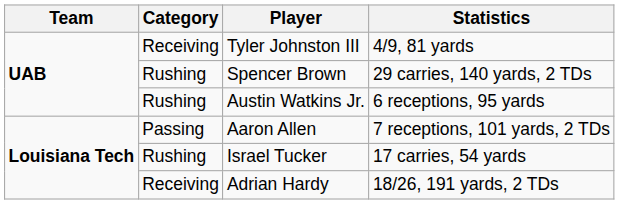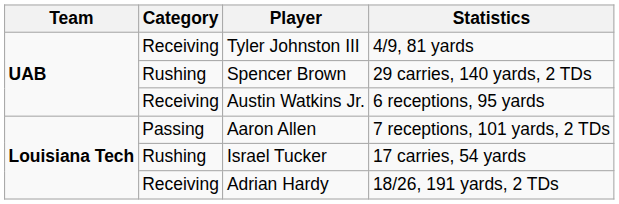Austin Watkins Jr. | Category: Rushing -> Receiving
